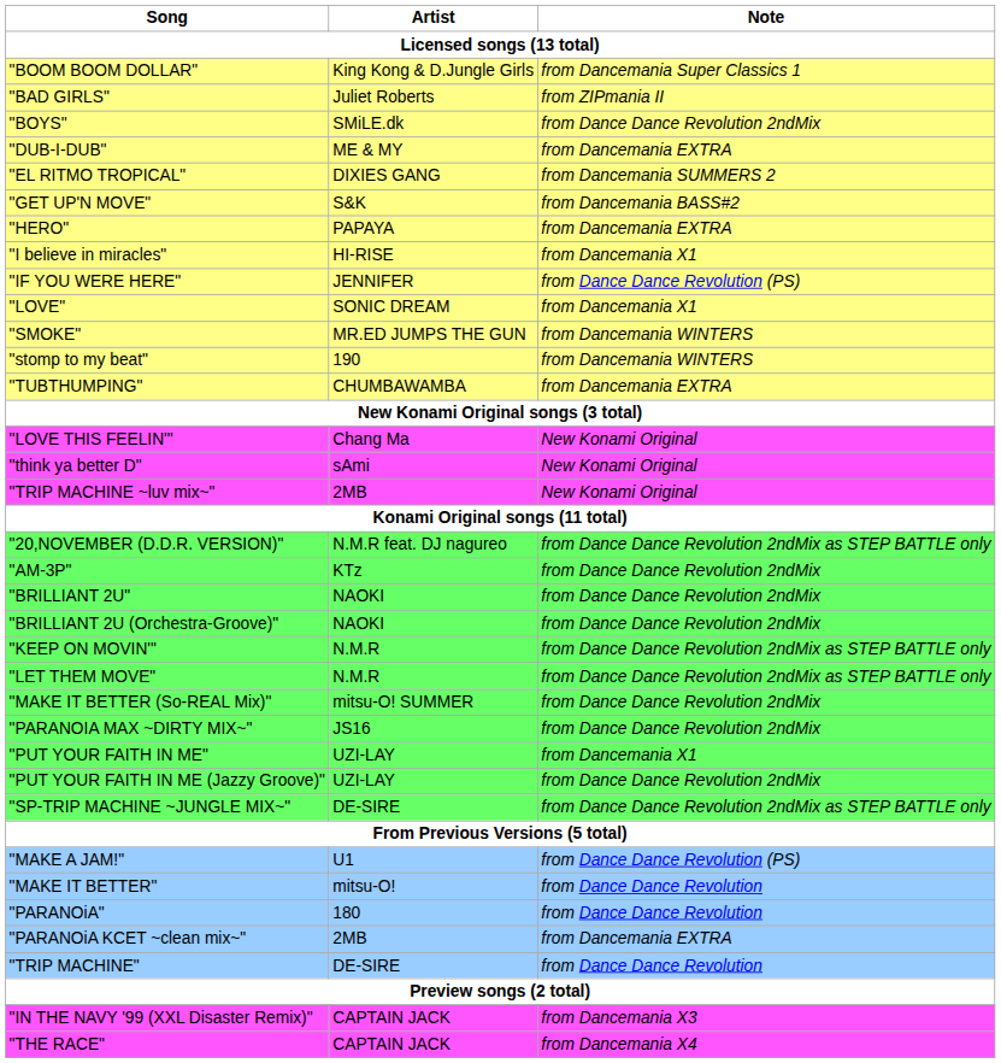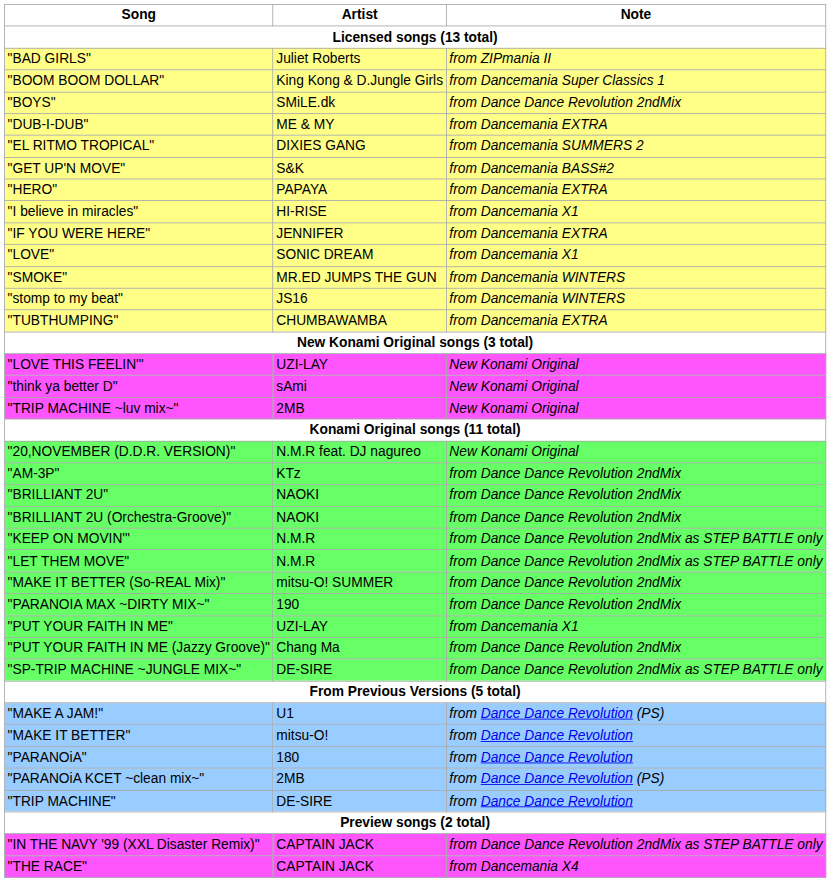rows swapped: "BAD GIRLS" <-> "BOOM BOOM DOLLAR"
"IF YOU WERE HERE" | Note: from Dance Dance Revolution (PS) -> from Dancemania EXTRA
"stomp to my beat" | Artist: 190 -> JS16
"LOVE THIS FEELIN'" | Artist: Chang Ma -> UZI-LAY
"20,NOVEMBER (D.D.R. VERSION)" | Note: from Dance Dance Revolution 2ndMix as STEP BATTLE only -> New Konami Original
"PARANOIA MAX ~DIRTY MIX~" | Artist: JS16 -> 190
"PUT YOUR FAITH IN ME (Jazzy Groove)" | Artist: UZI-LAY -> Chang Ma
"PARANOiA KCET ~clean mix~" | Note: from Dancemania EXTRA -> from Dance Dance Revolution (PS)
"IN THE NAVY '99 (XXL Disaster Remix)" | Note: from Dancemania X3 -> from Dance Dance Revolution 2ndMix as STEP BATTLE only
